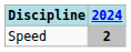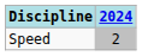Speed | 2024: bold -> normal
